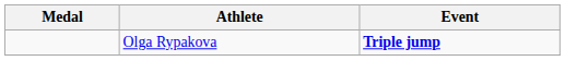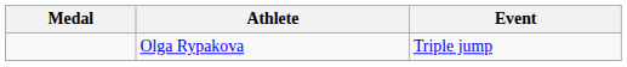Olga Rypakova | Event: bold -> normal
